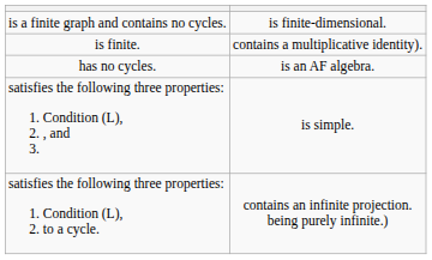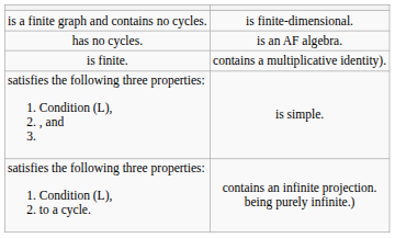rows swapped: is finite. <-> has no cycles.
